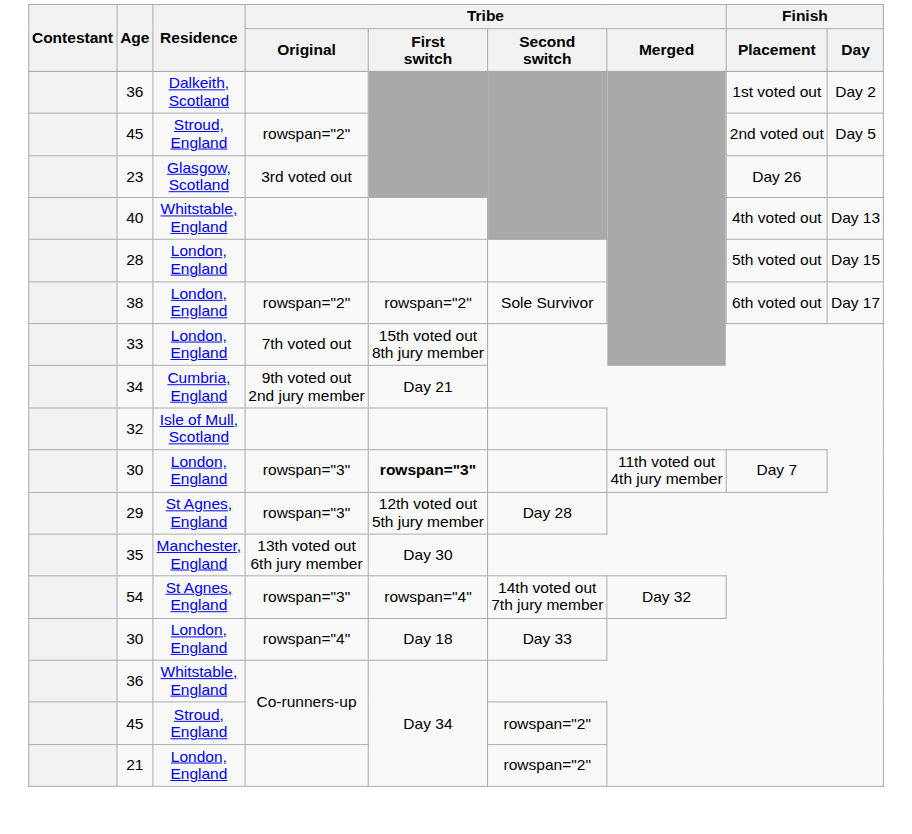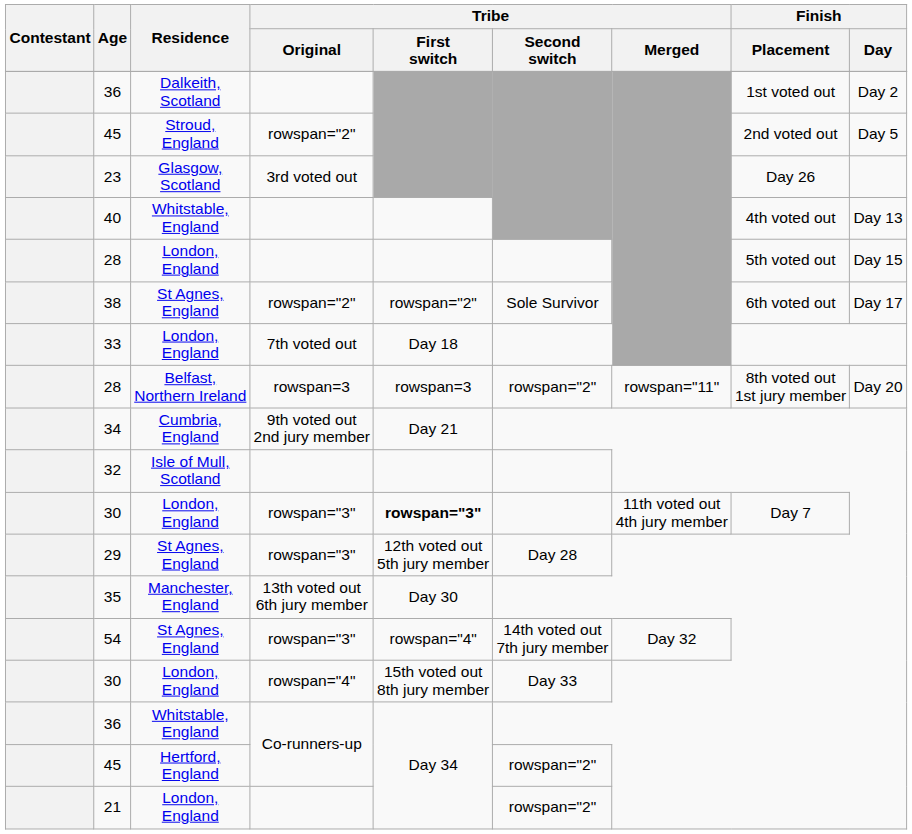38 | Residence: London, England -> St Agnes, England
33 | Tribe / First switch: 15th voted out 8th jury member -> Day 18
+ row: 28 | Belfast, Northern Ireland | rowspan=3 | rowspan=3 | rowspan="2" | rowspan="11" | 8th voted out 1st jury member | Day 20
30 / rowspan="4" | Tribe / First switch: Day 18 -> 15th voted out 8th jury member
45 / Co-runners-up | Residence: Stroud, England -> Hertford, England
